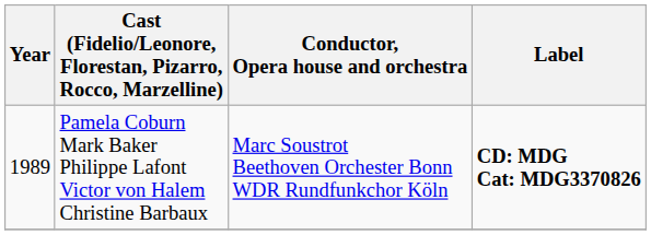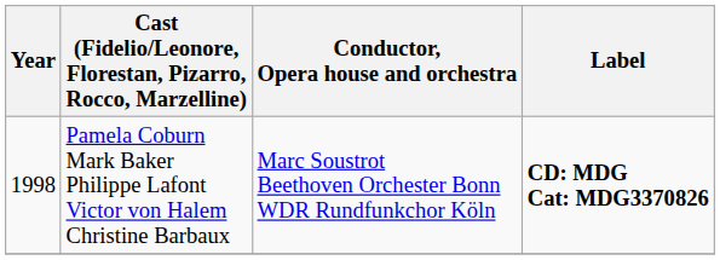row 2 | Year: 1989 -> 1998
